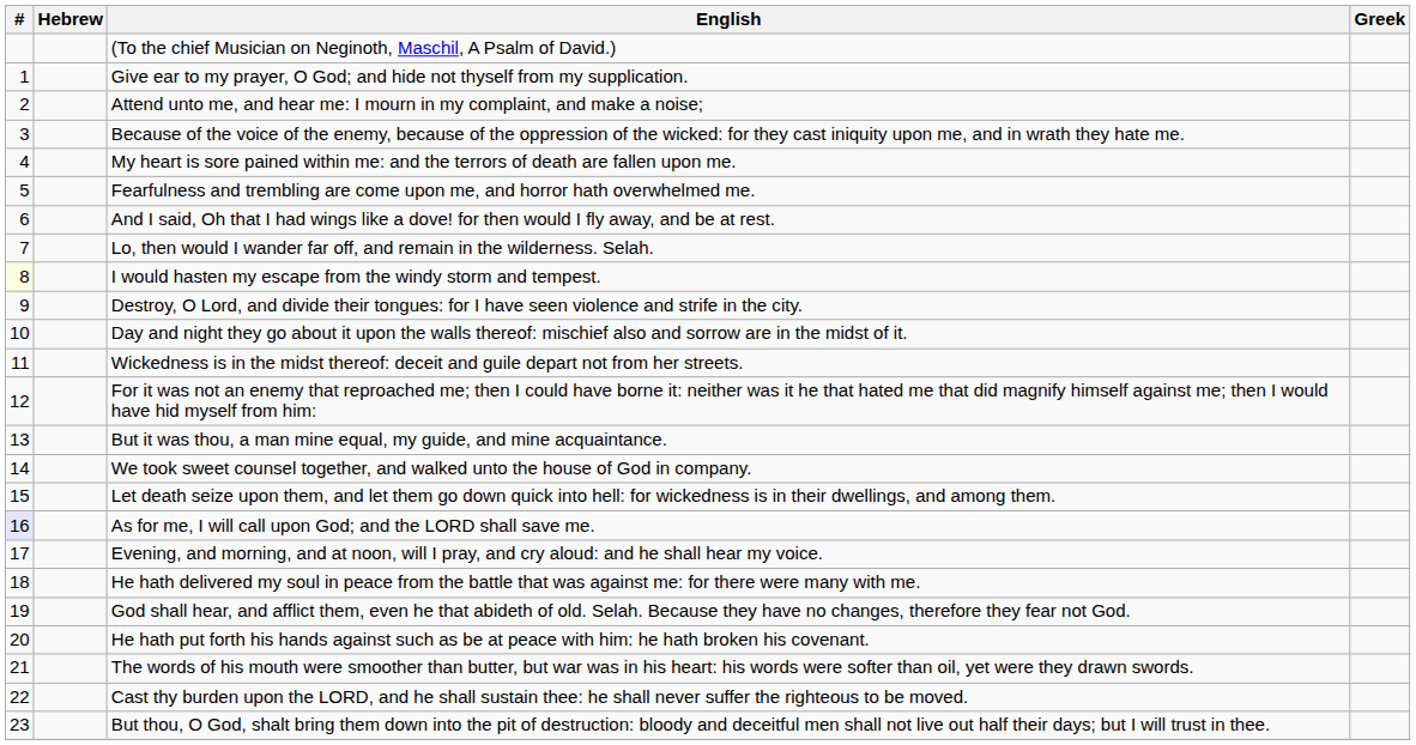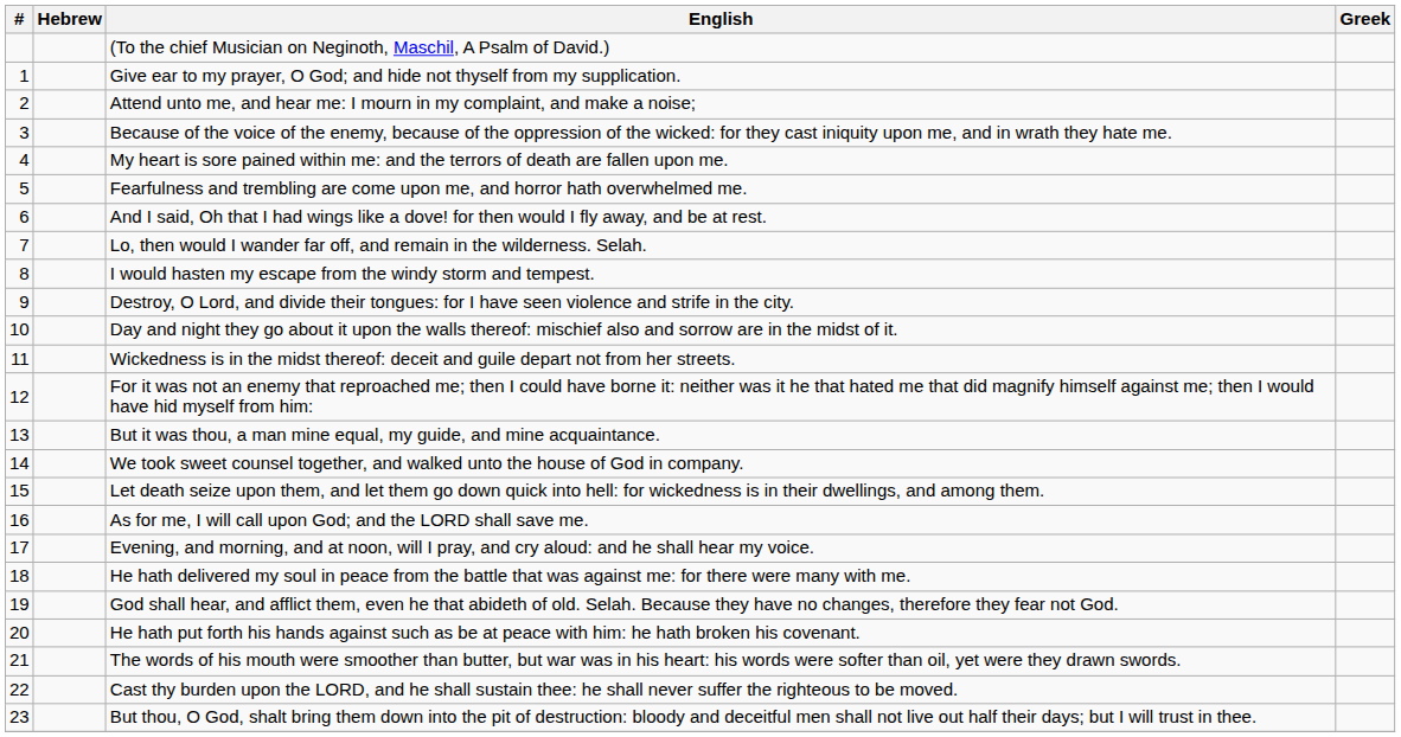I would hasten my escape from the windy storm and tempest. | #: lightyellow background -> no background
As for me, I will call upon God; and the LORD shall save me. | #: lavender background -> no background
